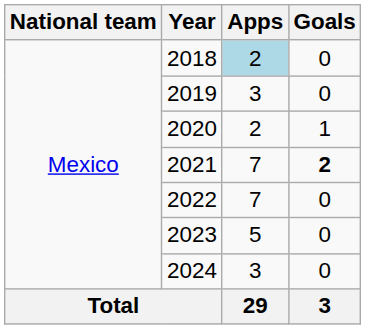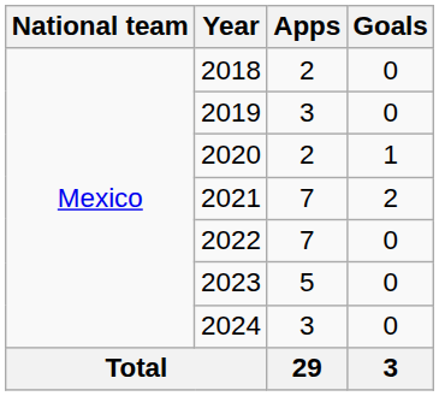2018 | Apps: lightblue background -> no background
2021 | Goals: bold -> normal
